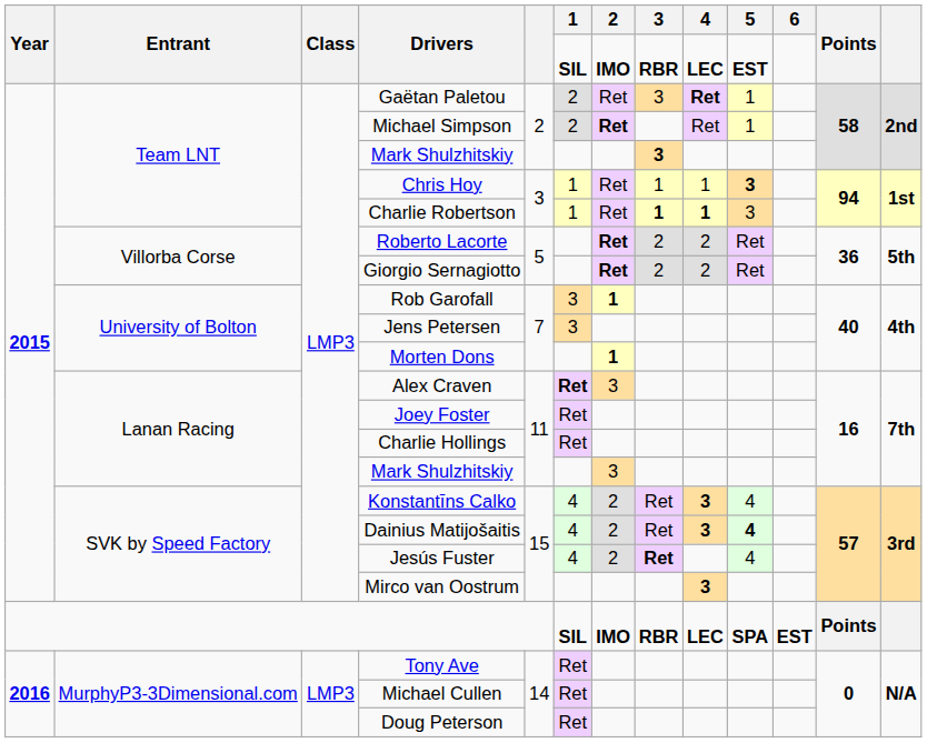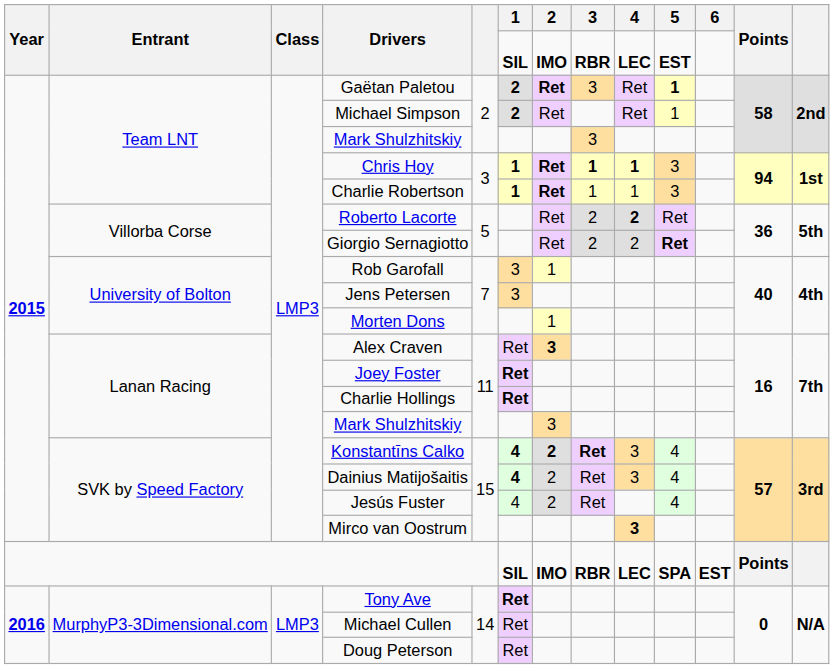Gaëtan Paletou | 1: normal -> bold
Gaëtan Paletou | 2: normal -> bold
Gaëtan Paletou | 4: bold -> normal
Gaëtan Paletou | 5: normal -> bold
Michael Simpson | 1: normal -> bold
Michael Simpson | 2: bold -> normal
Team LNT / Mark Shulzhitskiy | 3: bold -> normal
Chris Hoy | 1: normal -> bold
Chris Hoy | 2: normal -> bold
Chris Hoy | 3: normal -> bold
Chris Hoy | 4: normal -> bold
Chris Hoy | 5: bold -> normal
Charlie Robertson | 1: normal -> bold
Charlie Robertson | 2: normal -> bold
Charlie Robertson | 3: bold -> normal
Charlie Robertson | 4: bold -> normal
Roberto Lacorte | 2: bold -> normal
Roberto Lacorte | 4: normal -> bold
Giorgio Sernagiotto | 2: bold -> normal
Giorgio Sernagiotto | 5: normal -> bold
Rob Garofall | 2: bold -> normal
Morten Dons | 2: bold -> normal
Alex Craven | 1: bold -> normal
Alex Craven | 2: normal -> bold
Joey Foster | 1: normal -> bold
Charlie Hollings | 1: normal -> bold
Konstantīns Calko | 1: normal -> bold
Konstantīns Calko | 2: normal -> bold
Konstantīns Calko | 3: normal -> bold
Konstantīns Calko | 4: bold -> normal
Dainius Matijošaitis | 1: normal -> bold
Dainius Matijošaitis | 4: bold -> normal
Dainius Matijošaitis | 5: bold -> normal
Jesús Fuster | 3: bold -> normal
Tony Ave | 1: normal -> bold
